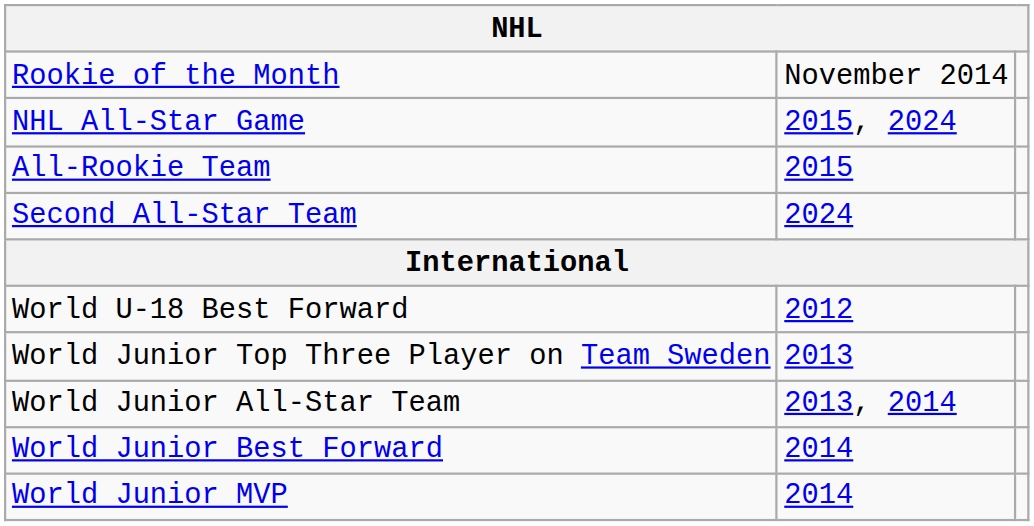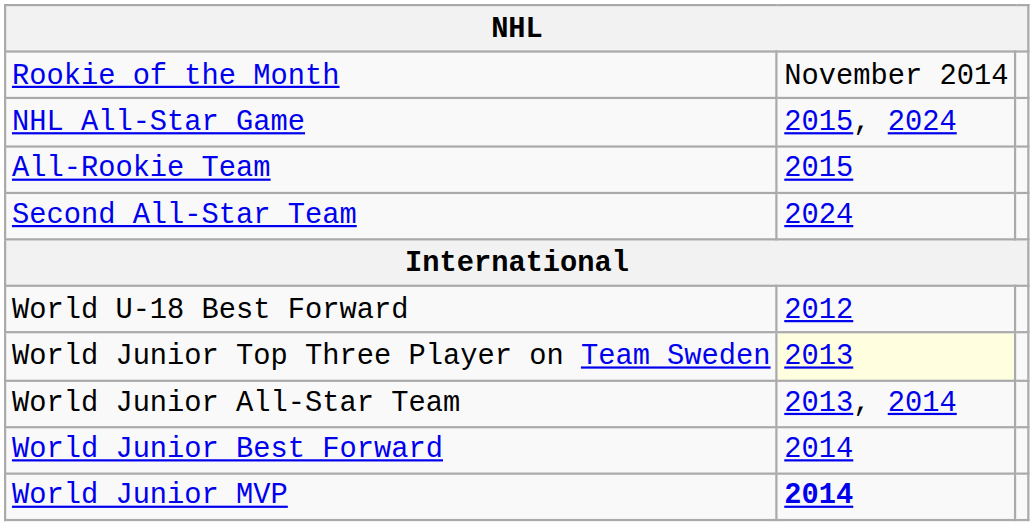World Junior Top Three Player on Team Sweden | column 2: no background -> lightyellow background
World Junior MVP | column 2: normal -> bold
